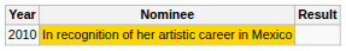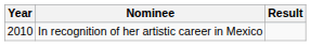row 2 | Nominee: gold background -> no background
